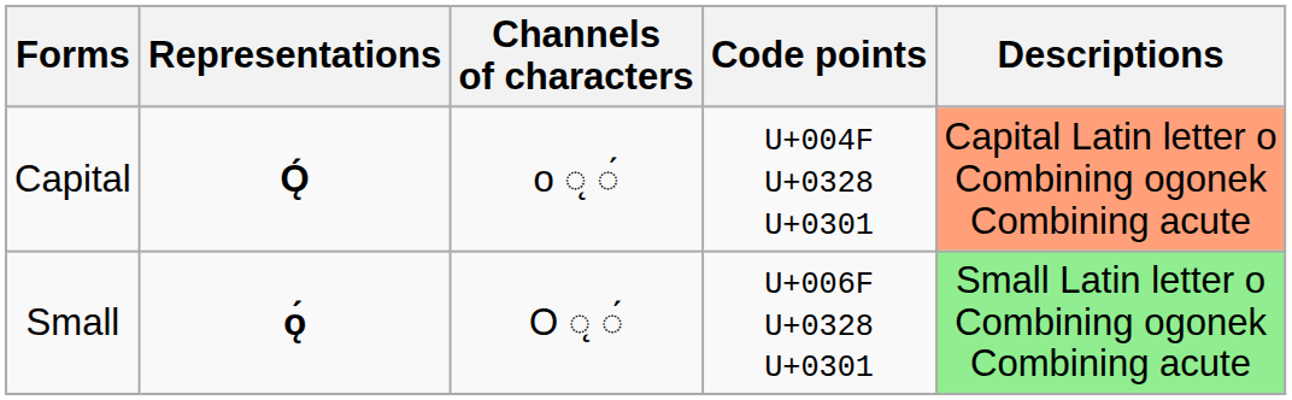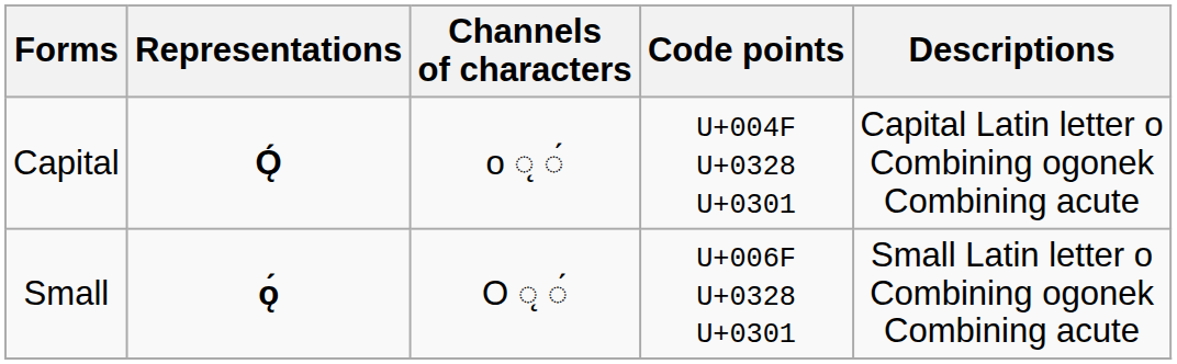Capital | Descriptions: lightsalmon background -> no background
Small | Descriptions: lightgreen background -> no background
